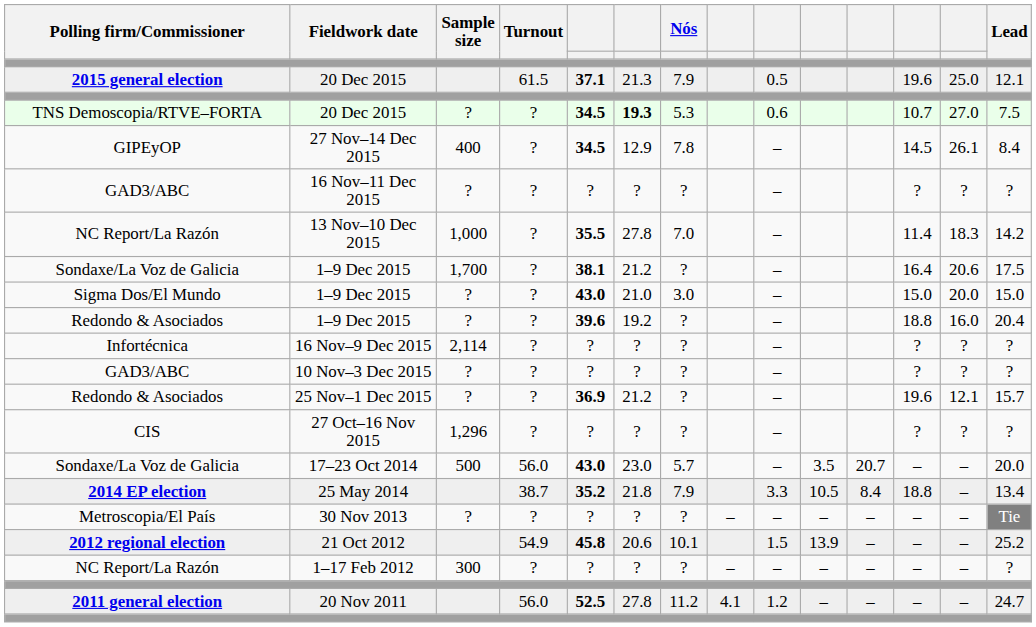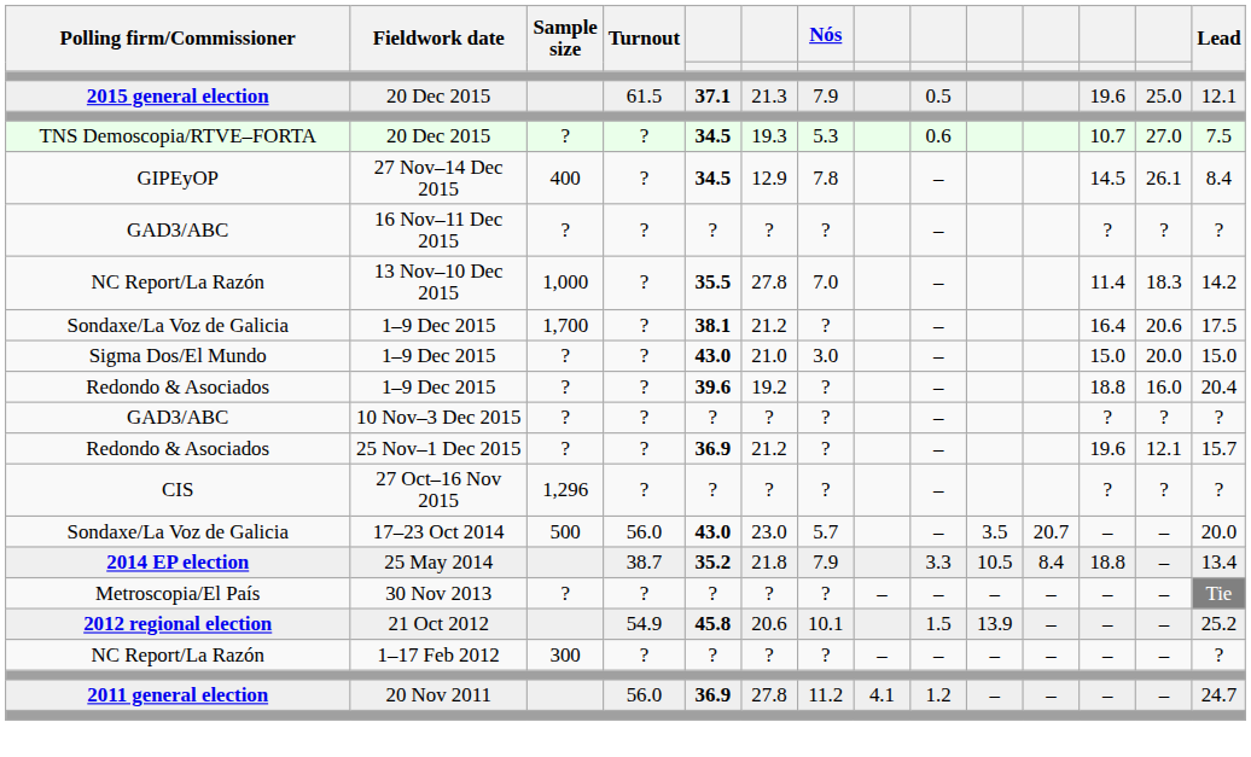TNS Demoscopia/RTVE–FORTA / 20 Dec 2015 | column 6: bold -> normal
- row: Infortécnica | 16 Nov–9 Dec 2015 | 2,114 | ? | ? | ? | ? | – | ? | ? | ?
20 Nov 2011 | column 5: 52.5 -> 36.9
